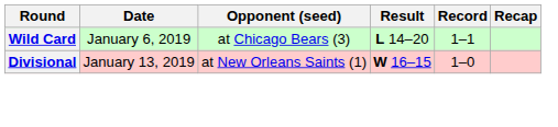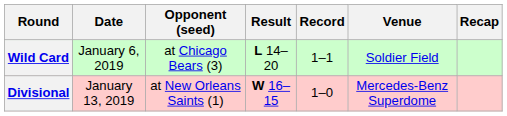+ column: Venue | Soldier Field | Mercedes-Benz Superdome
